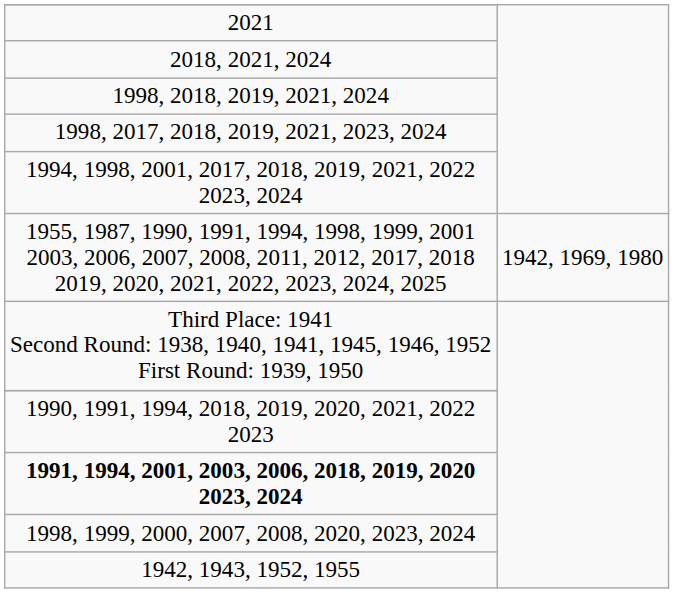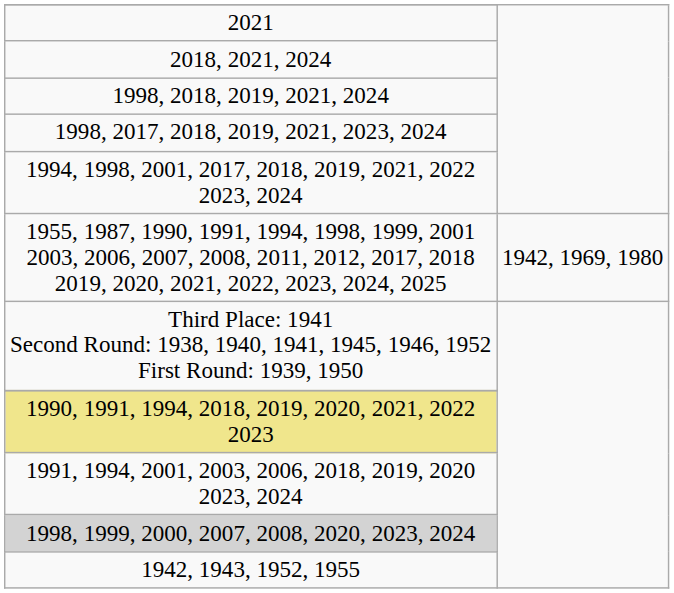1990, 1991, 1994, 2018, 2019, 2020, 2021, 2022 2023 | column 1: no background -> khaki background
1991, 1994, 2001, 2003, 2006, 2018, 2019, 2020 2023, 2024 | column 1: bold -> normal
1998, 1999, 2000, 2007, 2008, 2020, 2023, 2024 | column 1: no background -> lightgrey background
